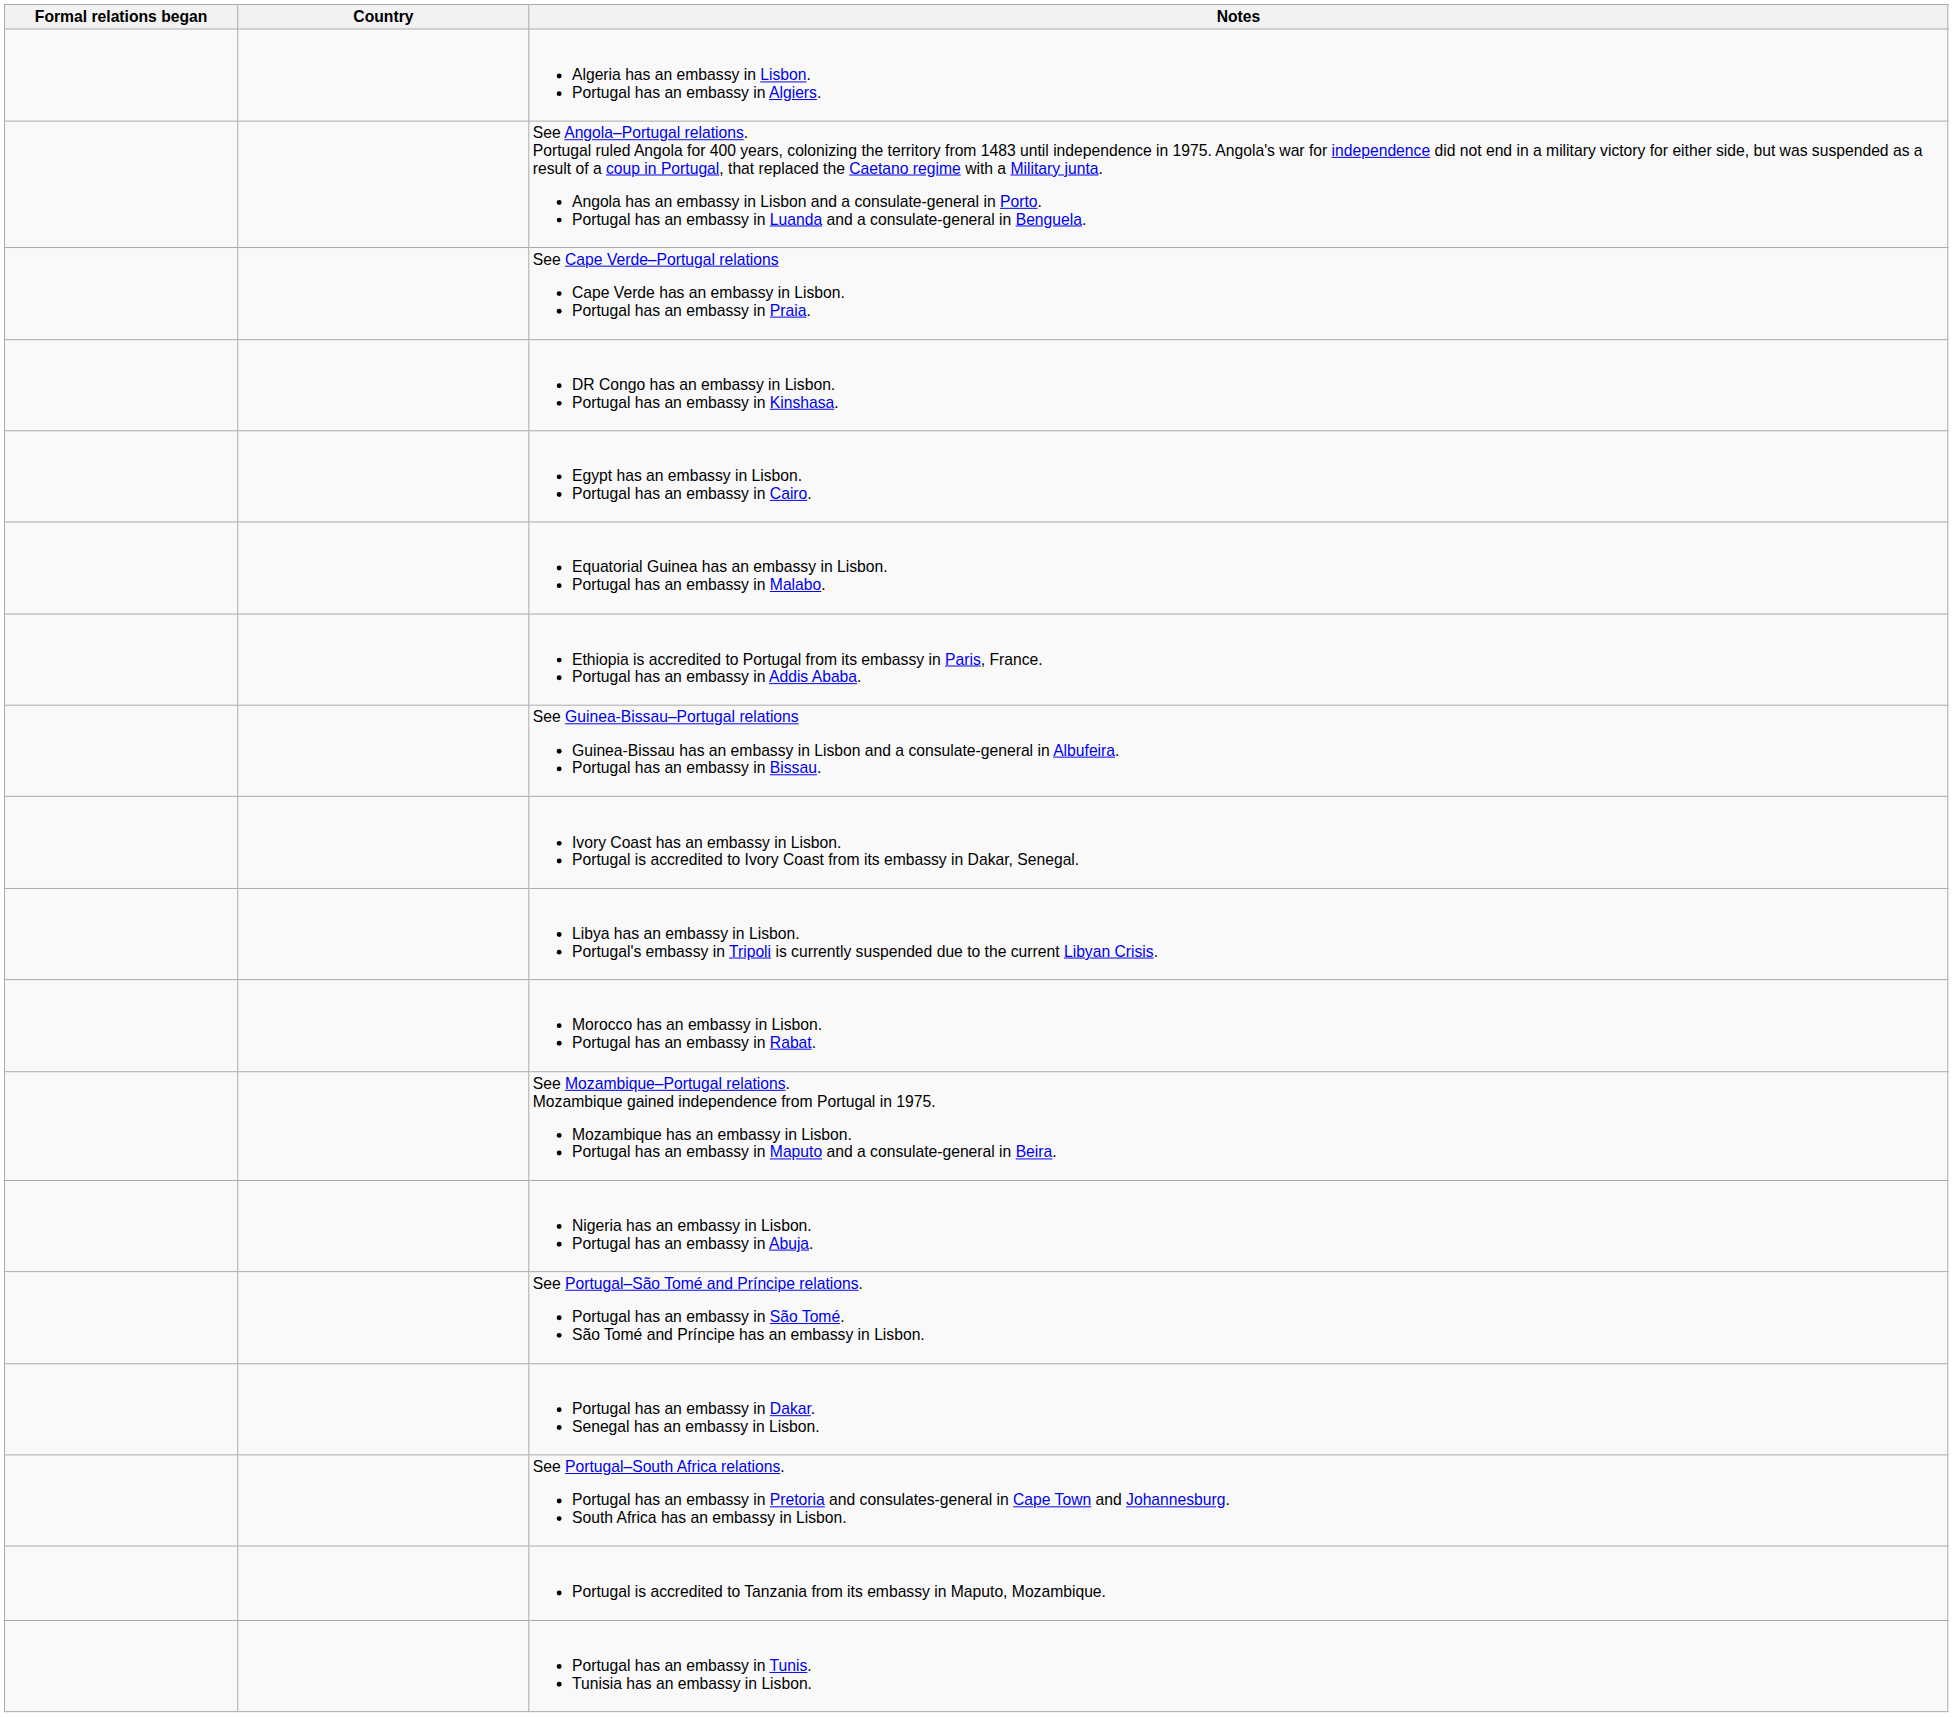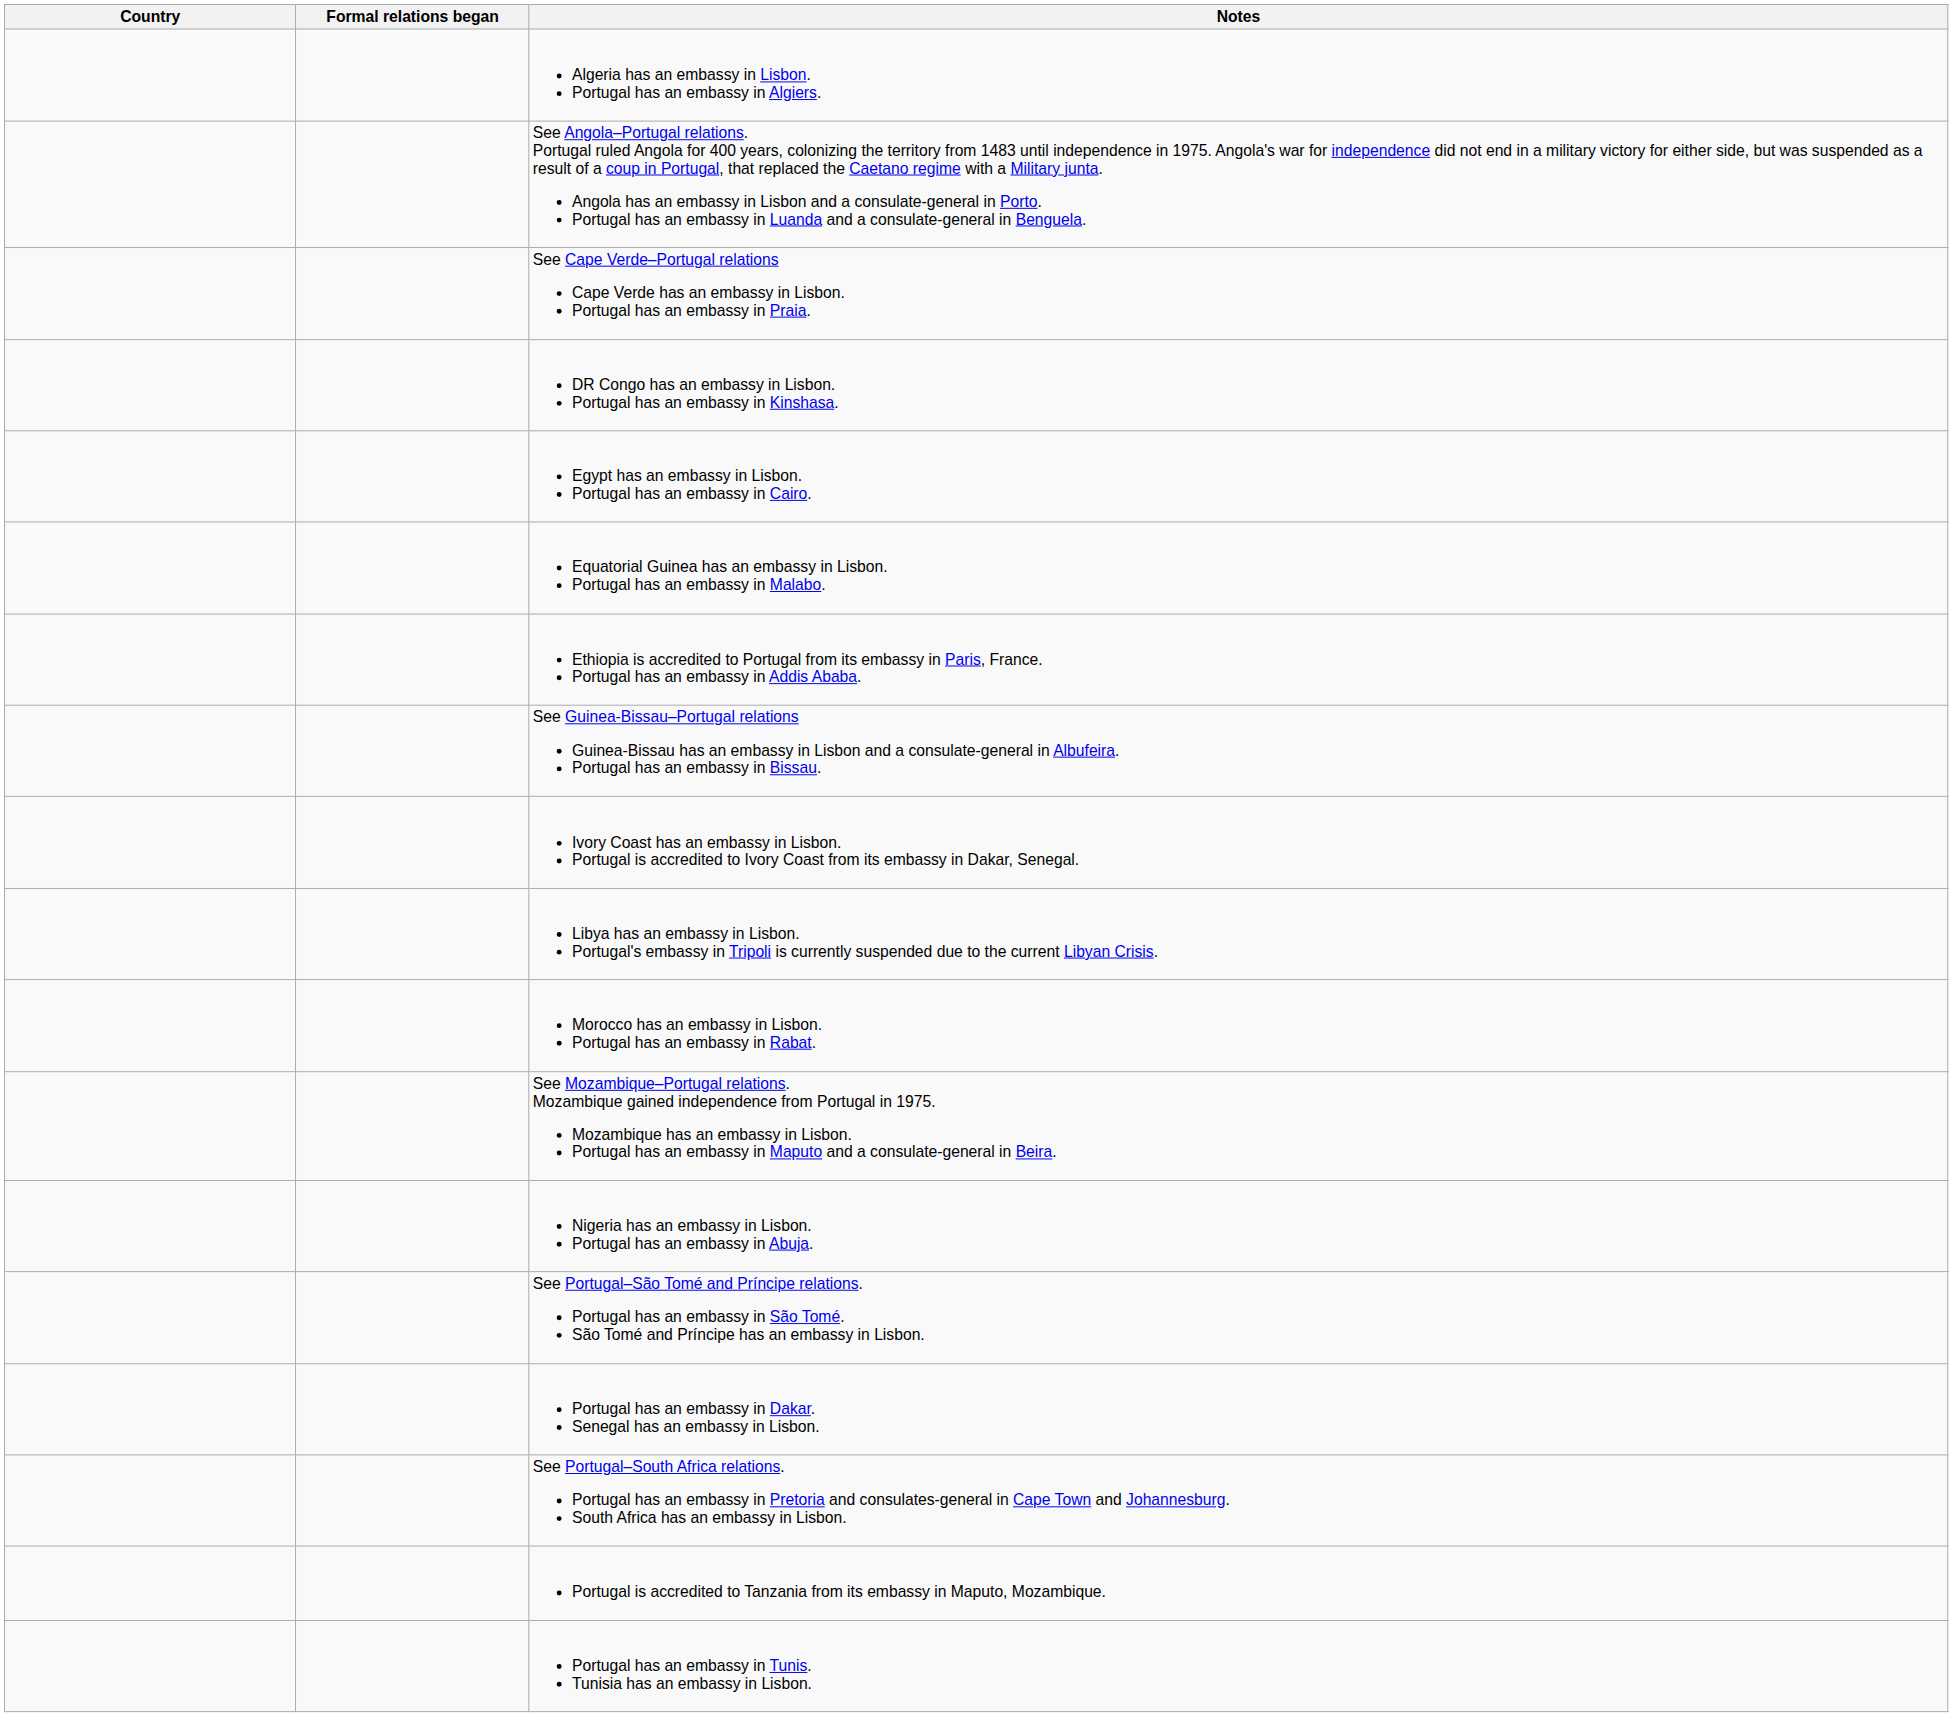columns swapped: Country <-> Formal relations began
